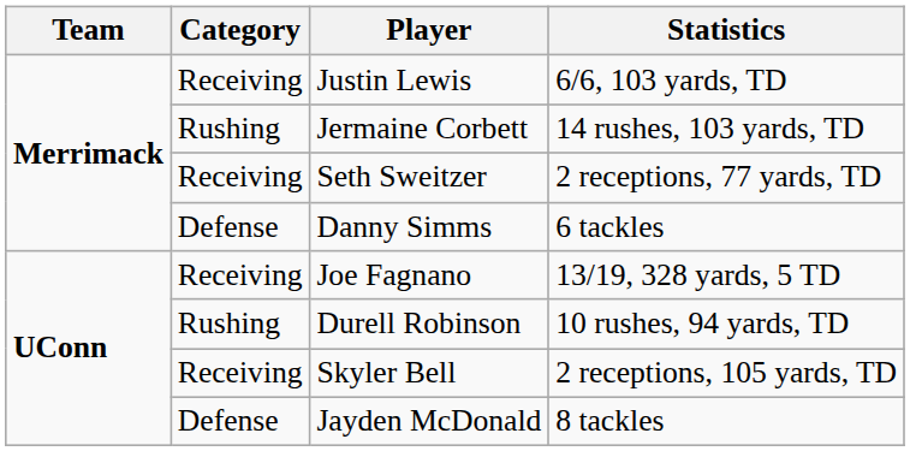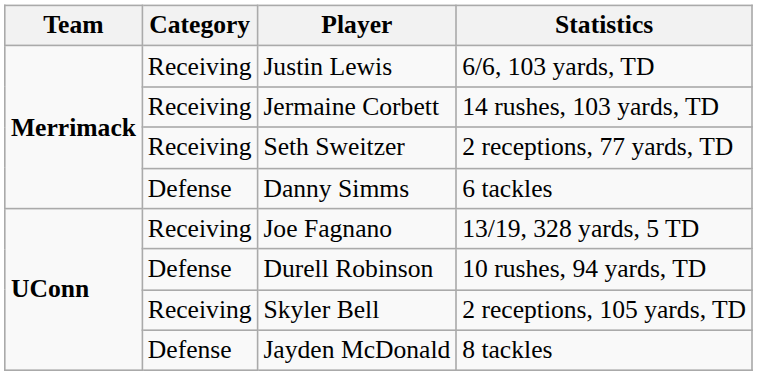Jermaine Corbett | Category: Rushing -> Receiving
Durell Robinson | Category: Rushing -> Defense
